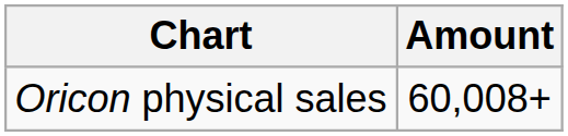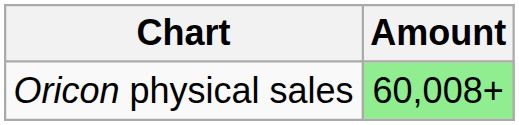Oricon physical sales | Amount: no background -> lightgreen background
